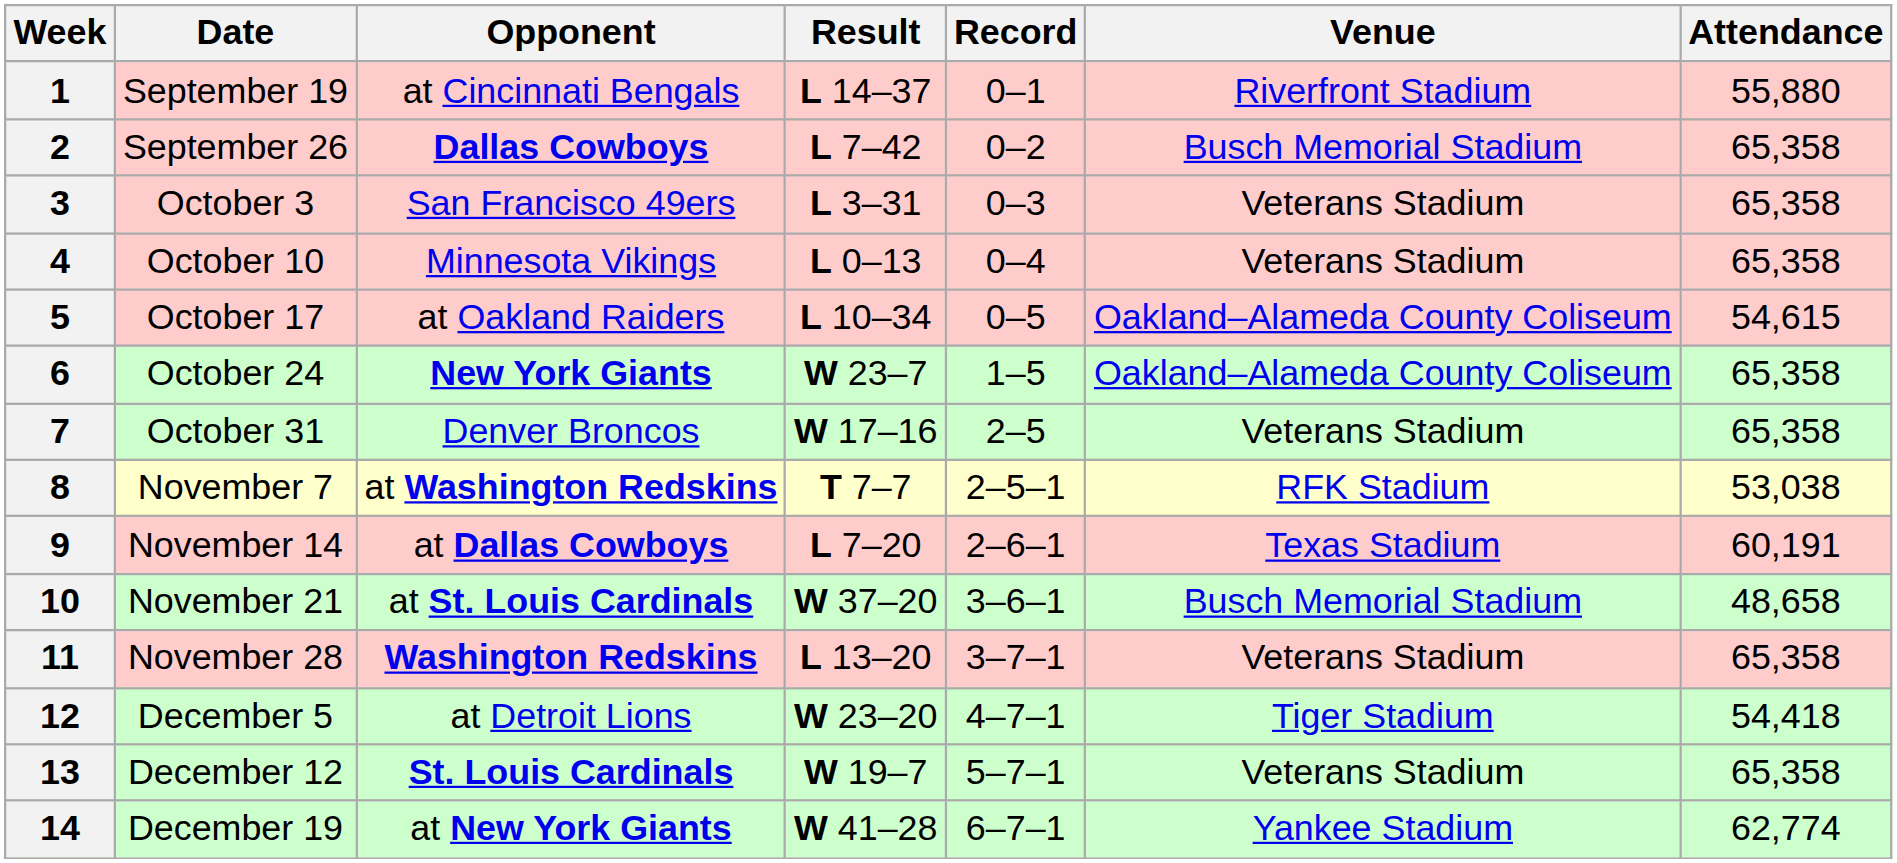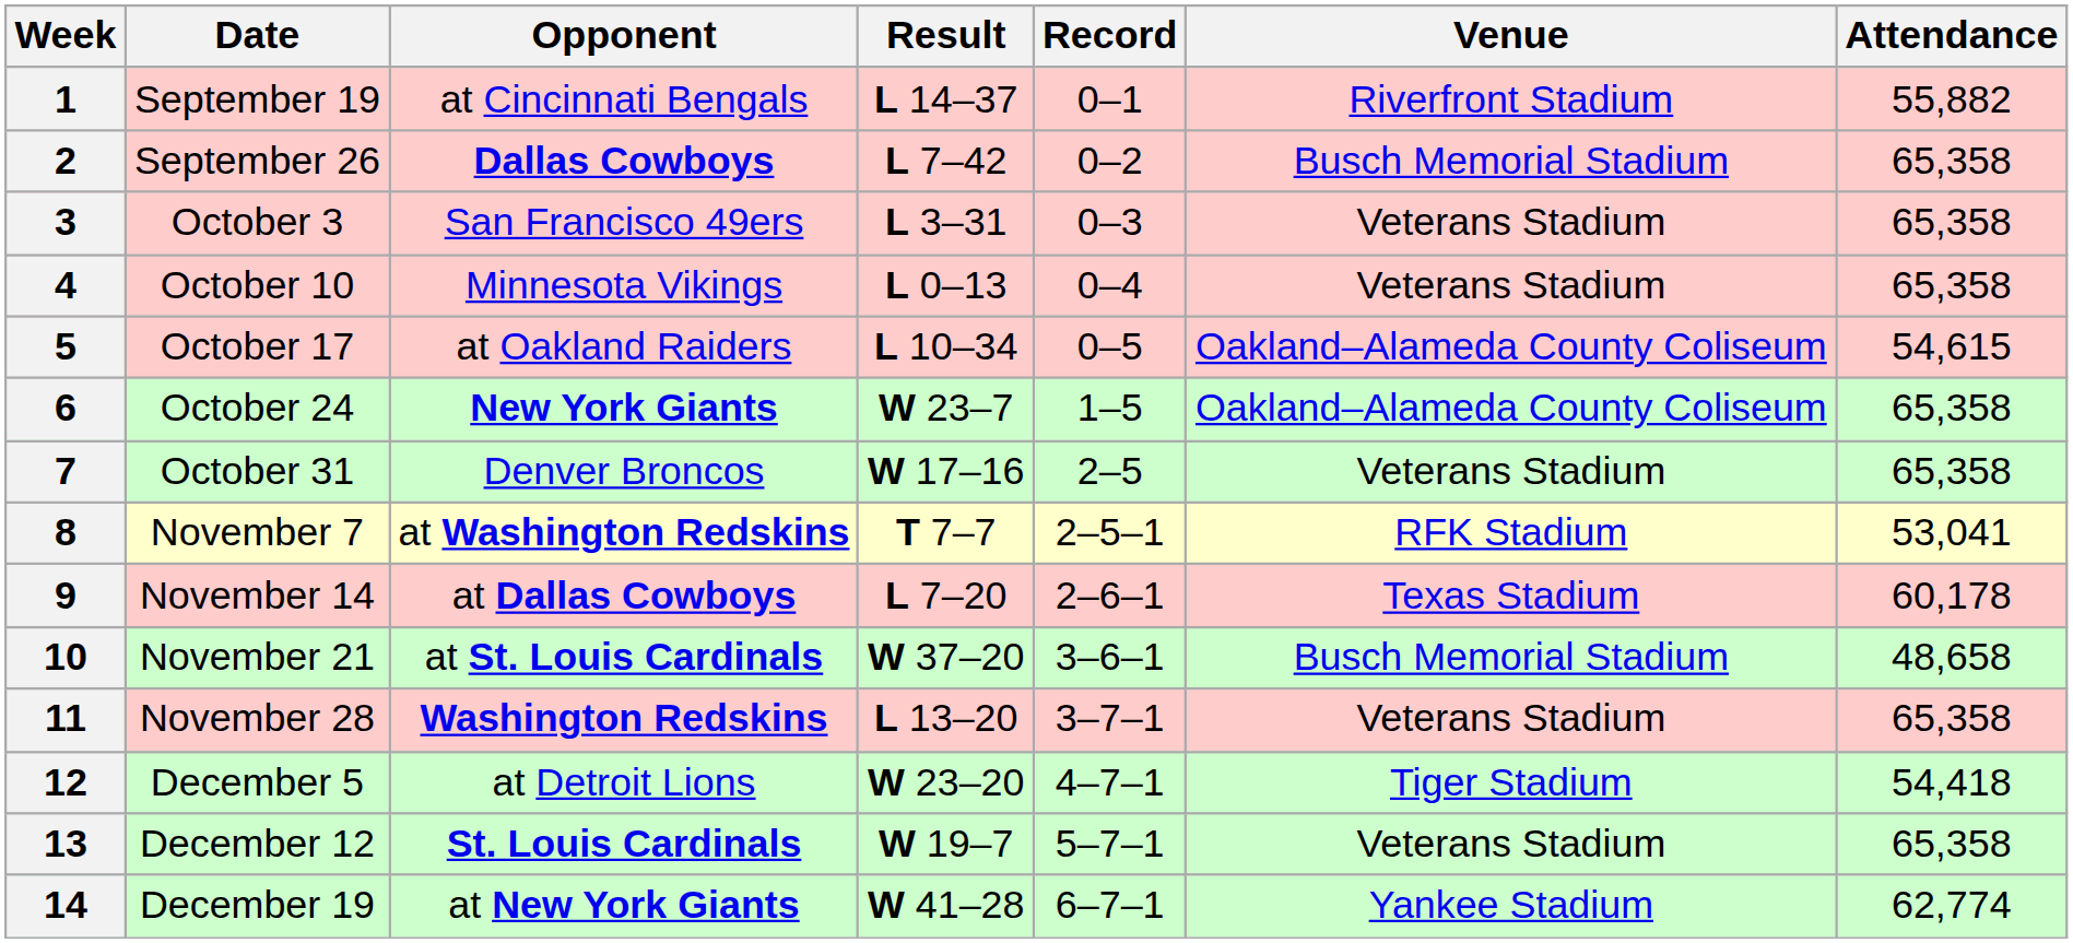1 | Attendance: 55,880 -> 55,882
8 | Attendance: 53,038 -> 53,041
9 | Attendance: 60,191 -> 60,178
